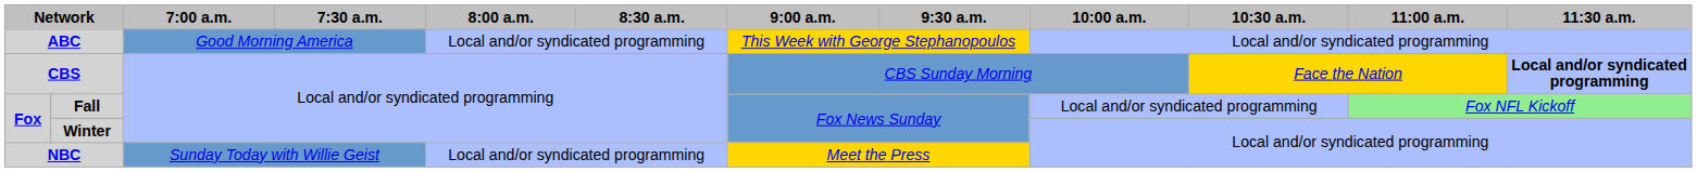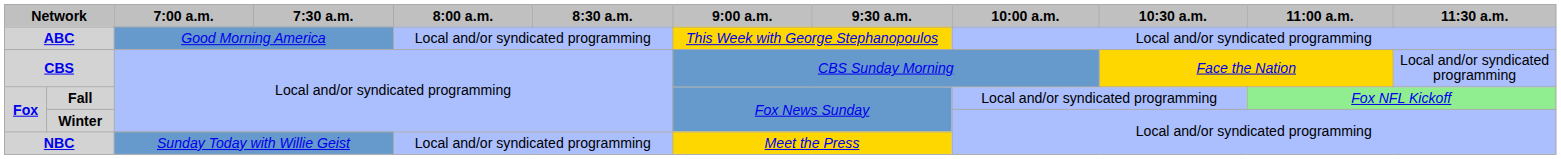CBS | 11:30 a.m.: bold -> normal
